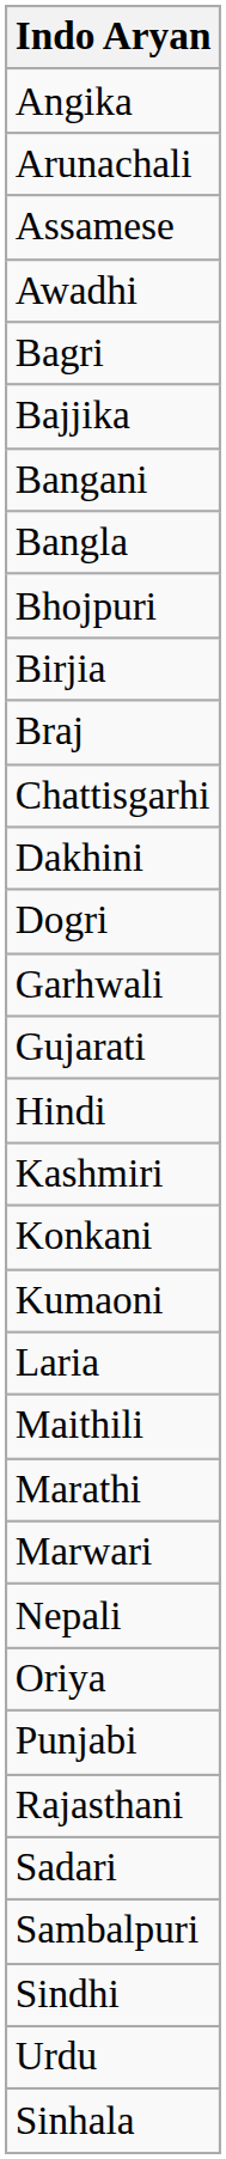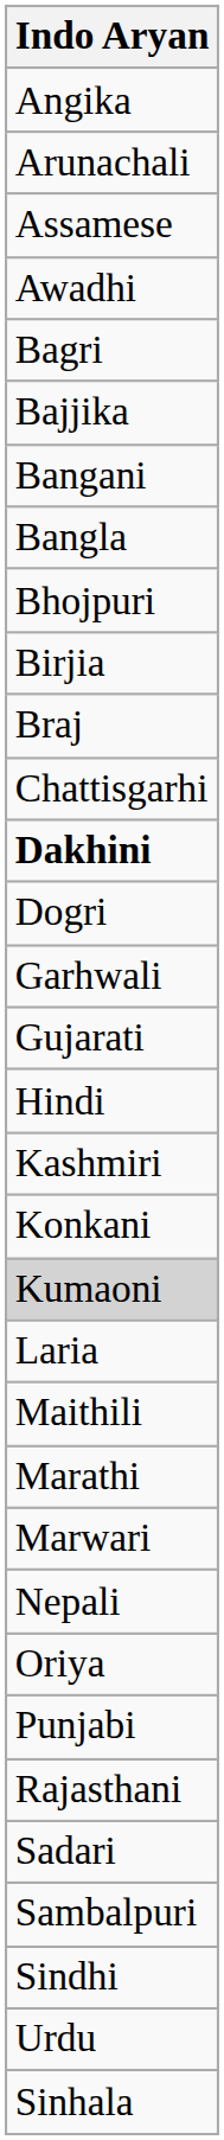row 14 | column 1: normal -> bold
row 21 | column 1: no background -> lightgrey background
